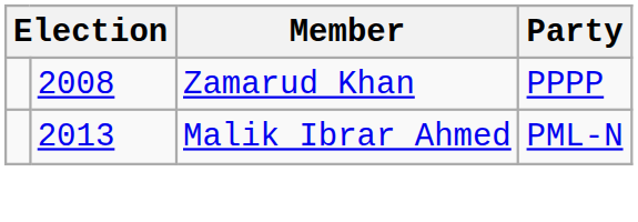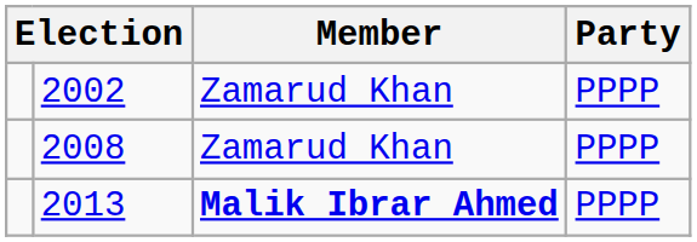+ row: 2002 | Zamarud Khan | PPPP
2013 | Member: normal -> bold
2013 | Party: PML-N -> PPPP
